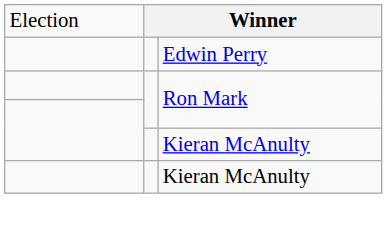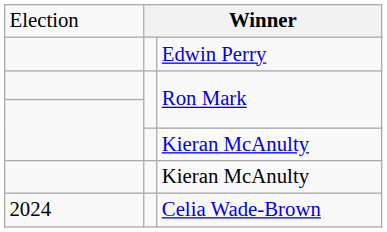+ row: 2024 | Celia Wade-Brown
